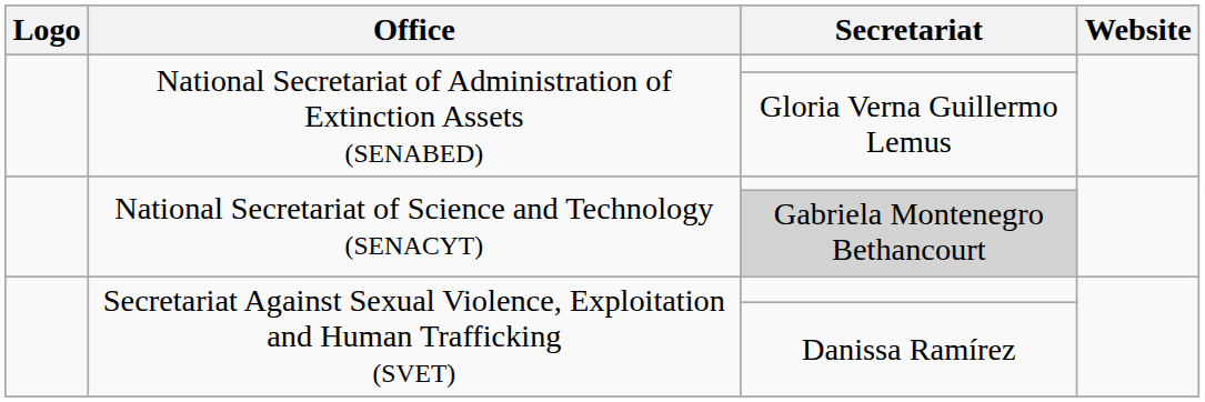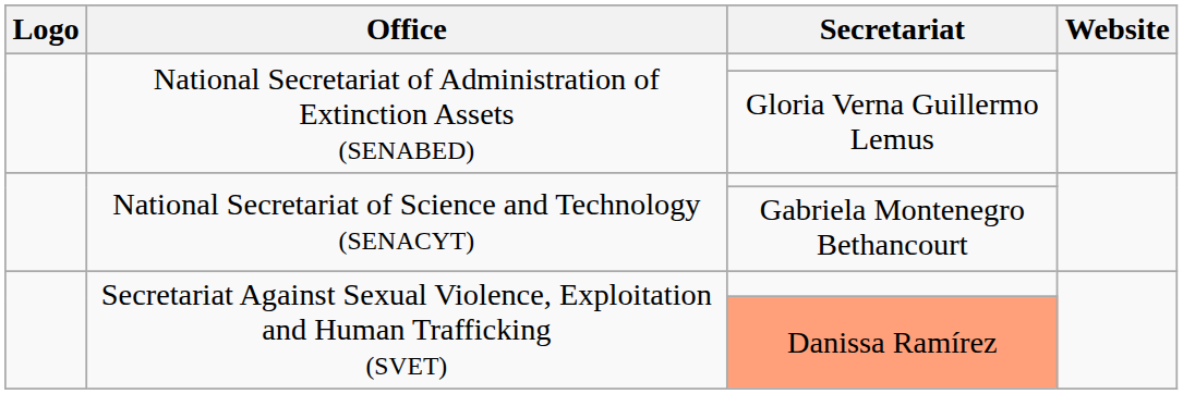Gabriela Montenegro Bethancourt | Secretariat: lightgrey background -> no background
Danissa Ramírez | Secretariat: no background -> lightsalmon background
